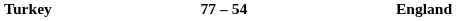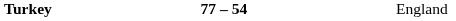Turkey | column 3: bold -> normal
